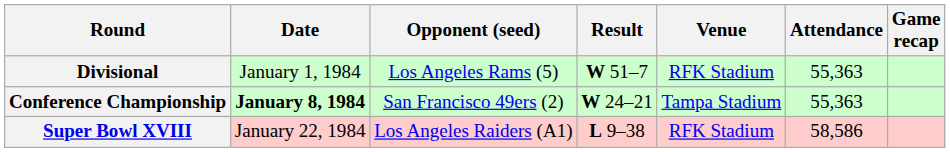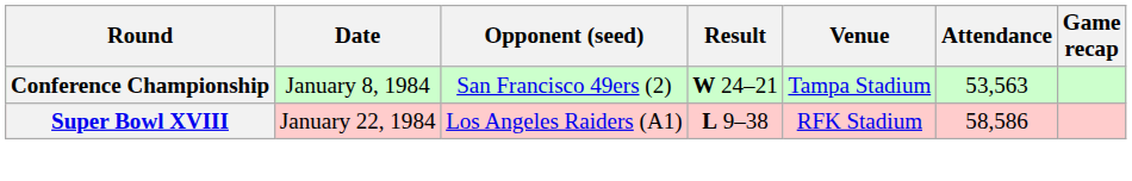- row: Divisional | January 1, 1984 | Los Angeles Rams (5) | W 51–7 | RFK Stadium | 55,363
Conference Championship | Date: bold -> normal
Conference Championship | Attendance: 55,363 -> 53,563
